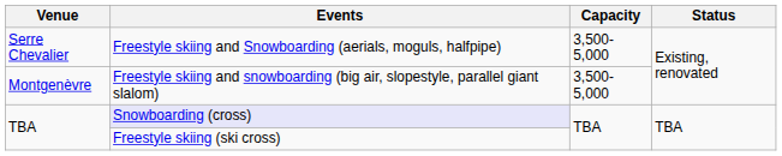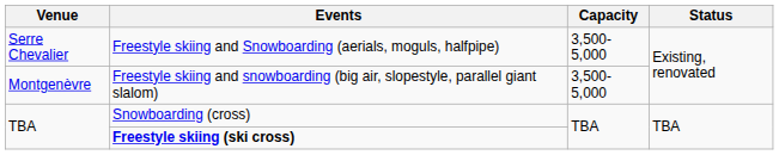Snowboarding (cross) | Events: lavender background -> no background
Freestyle skiing (ski cross) | Events: normal -> bold
